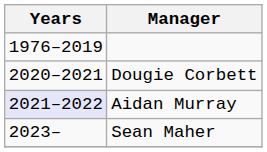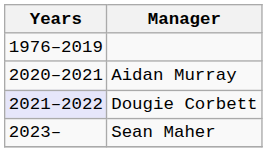row 3 | Manager: Dougie Corbett -> Aidan Murray
row 4 | Manager: Aidan Murray -> Dougie Corbett
